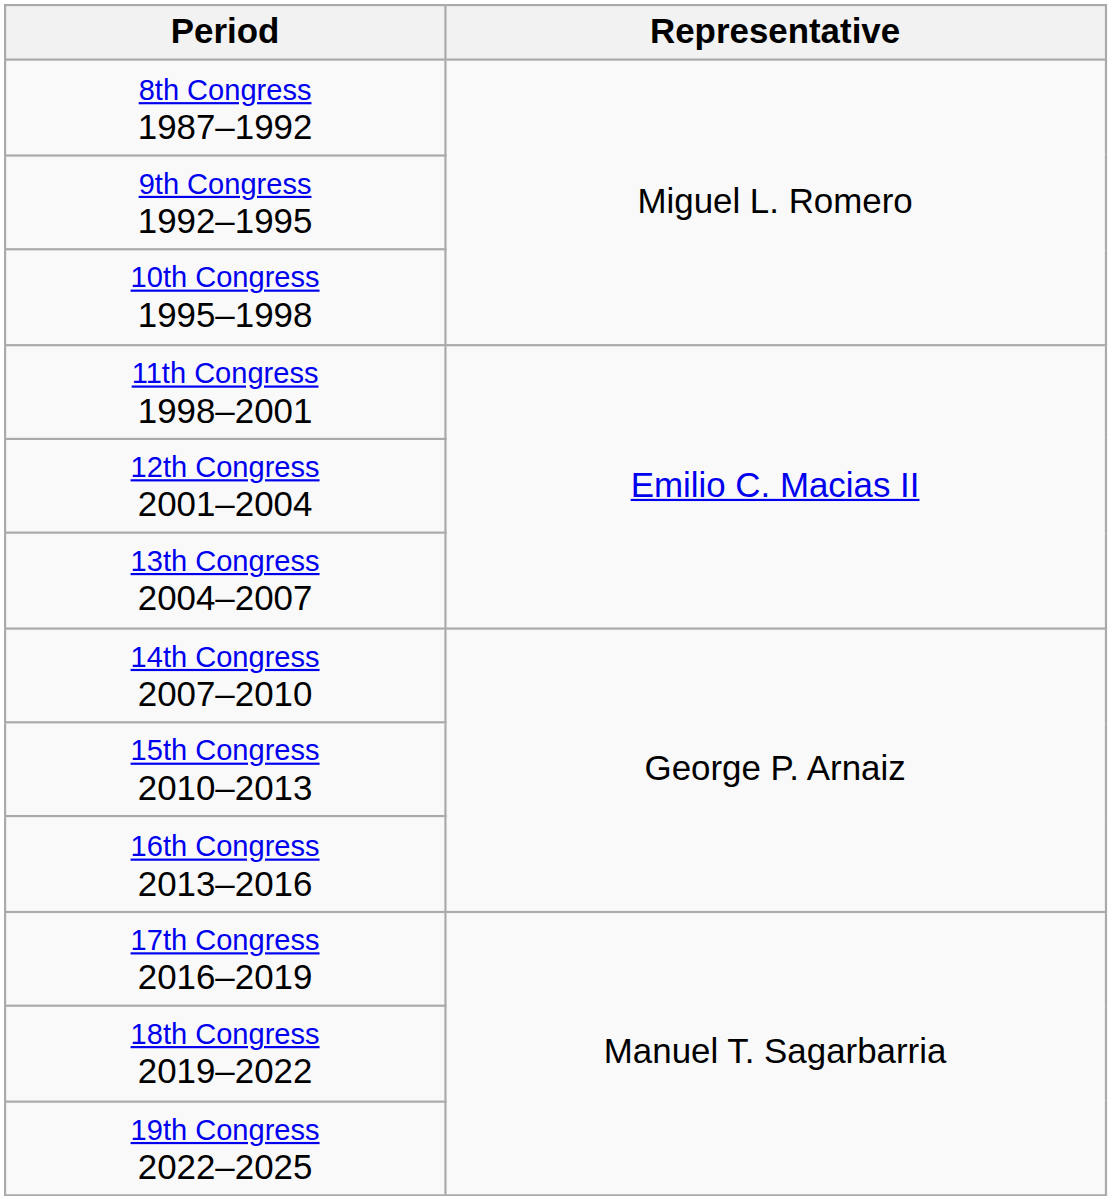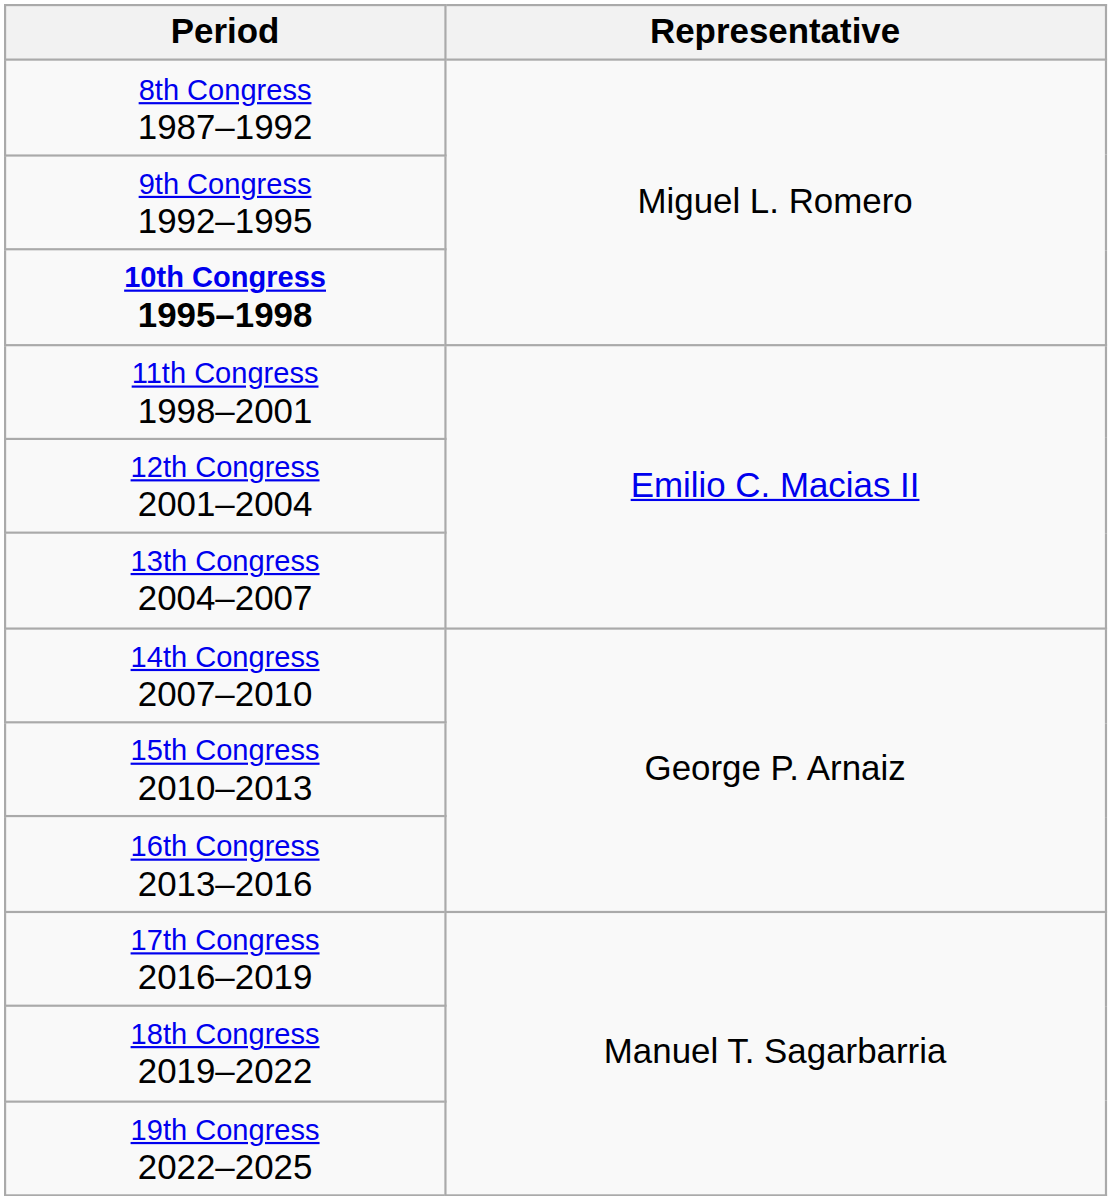10th Congress 1995–1998 | Period: normal -> bold
